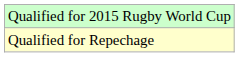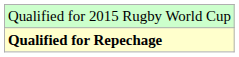row 2 | column 1: normal -> bold
